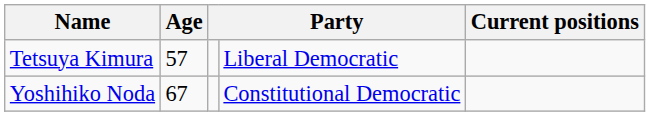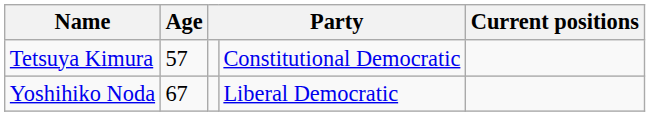Tetsuya Kimura | column 4: Liberal Democratic -> Constitutional Democratic
Yoshihiko Noda | column 4: Constitutional Democratic -> Liberal Democratic
